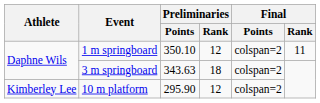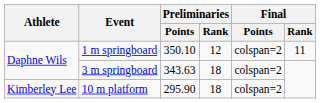10 m platform | Preliminaries / Rank: 12 -> 18
